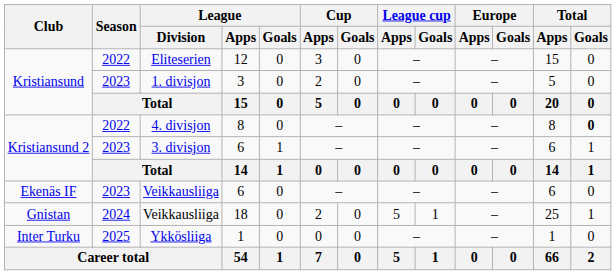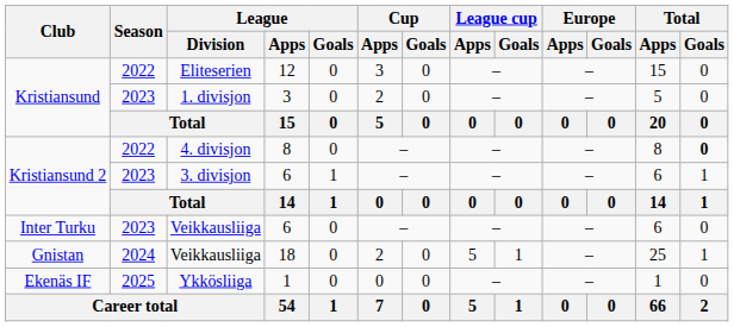Veikkausliiga / 6 | Club: Ekenäs IF -> Inter Turku
Ykkösliiga | Club: Inter Turku -> Ekenäs IF
